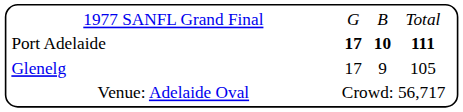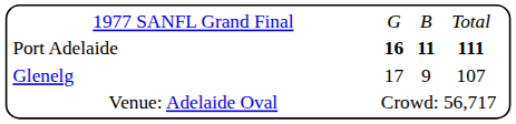Port Adelaide | column 2: 17 -> 16
Port Adelaide | column 3: 10 -> 11
Glenelg | column 4: 105 -> 107
